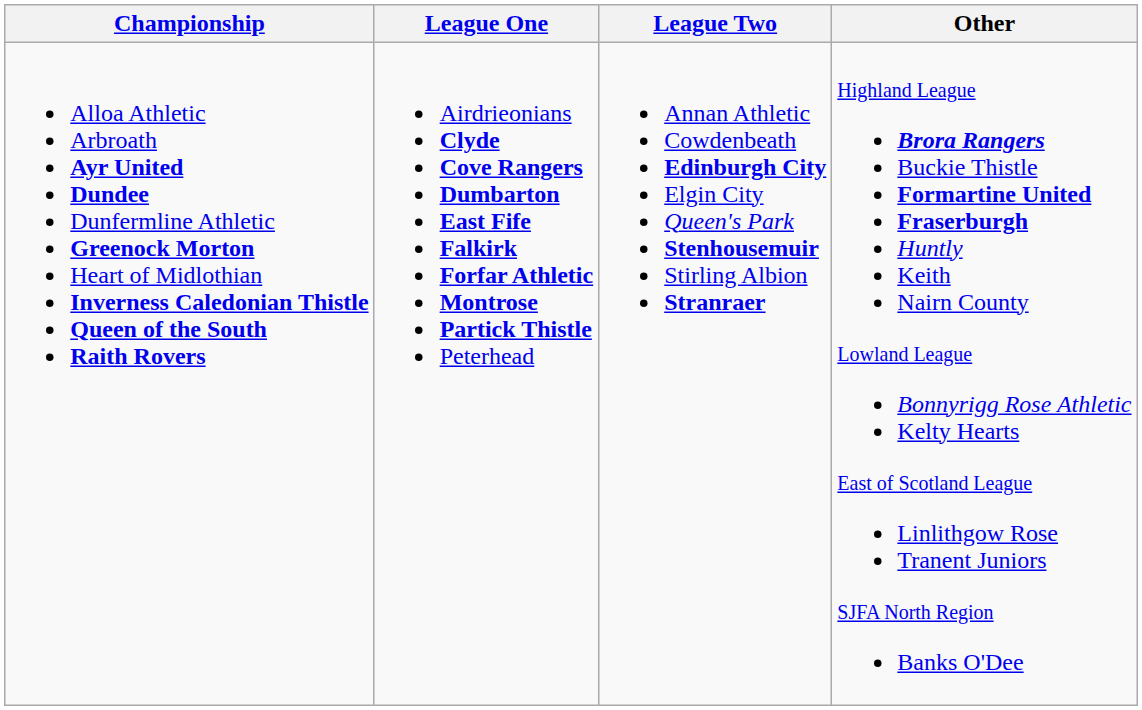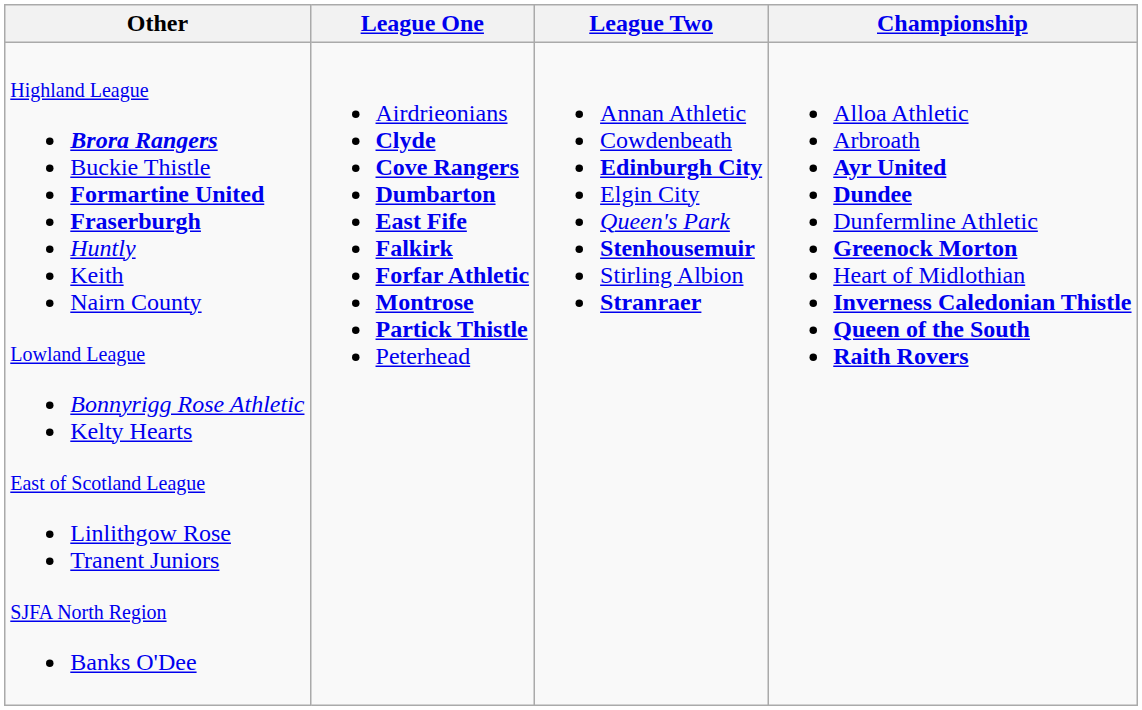columns swapped: Championship <-> Other
